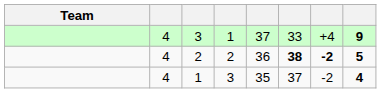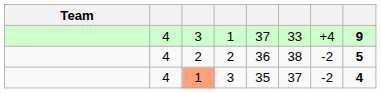row 3 | column 6: bold -> normal
row 3 | column 7: bold -> normal
row 4 | column 3: no background -> lightsalmon background
